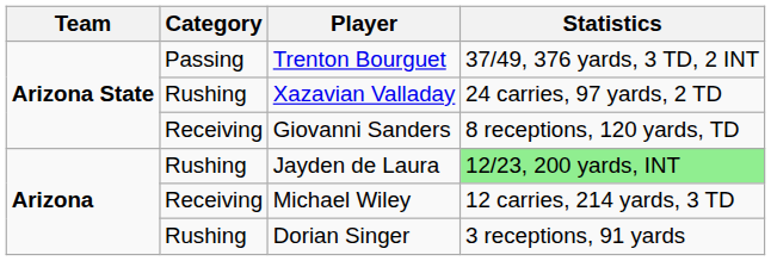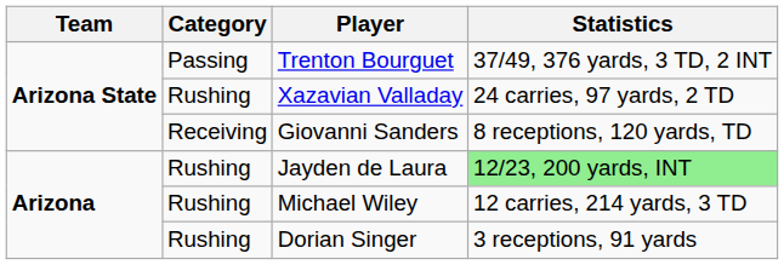Michael Wiley | Category: Receiving -> Rushing
